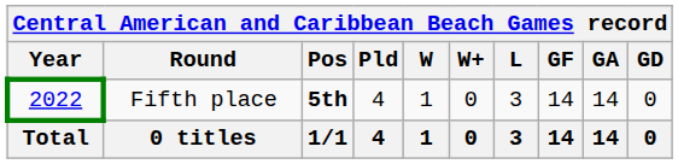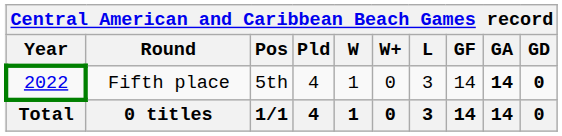Fifth place | Pos: bold -> normal
Fifth place | GA: normal -> bold
Fifth place | GD: normal -> bold
